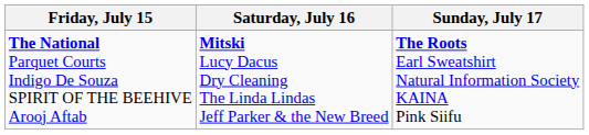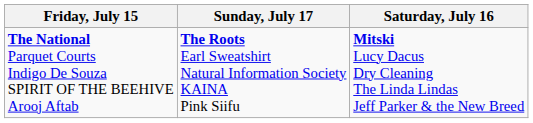columns swapped: Saturday, July 16 <-> Sunday, July 17
